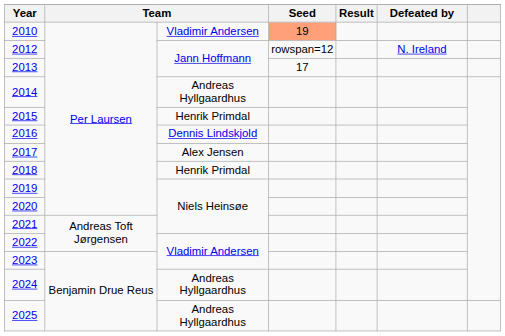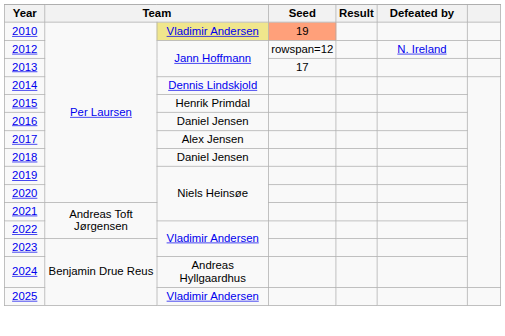2010 | column 3: no background -> khaki background
2014 | column 3: Andreas Hyllgaardhus -> Dennis Lindskjold
2016 | column 3: Dennis Lindskjold -> Daniel Jensen
2018 | column 3: Henrik Primdal -> Daniel Jensen
2025 | column 3: Andreas Hyllgaardhus -> Vladimir Andersen
